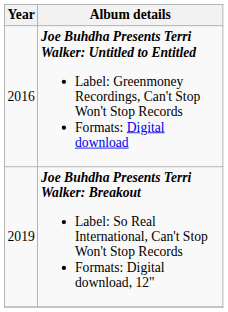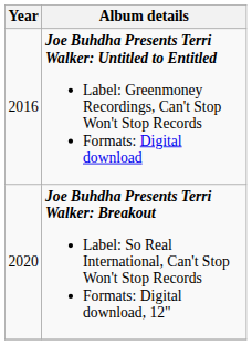row 3 | Year: 2019 -> 2020
